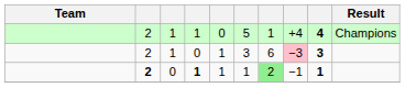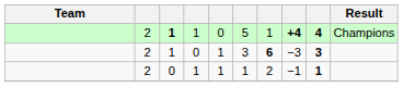row 2 | column 3: normal -> bold
row 2 | column 8: normal -> bold
row 3 | column 7: normal -> bold
row 3 | column 8: pink background -> no background
row 4 | column 2: bold -> normal
row 4 | column 4: bold -> normal
row 4 | column 7: lightgreen background -> no background
